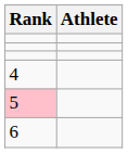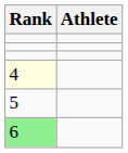row 5 | Rank: no background -> lightyellow background
row 6 | Rank: pink background -> no background
row 7 | Rank: no background -> lightgreen background
